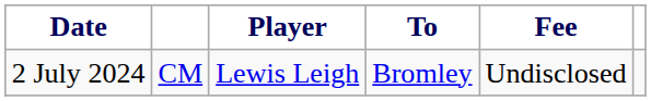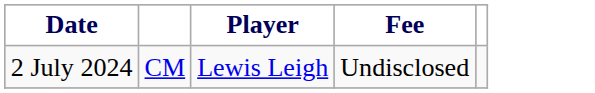- column: To | Bromley
